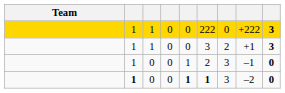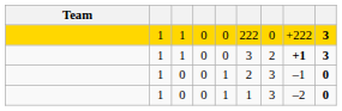row 3 | column 8: normal -> bold
row 5 | column 2: bold -> normal
row 5 | column 5: bold -> normal
row 5 | column 6: bold -> normal
